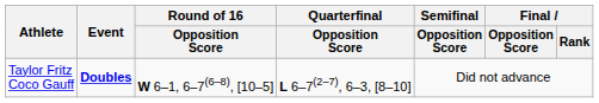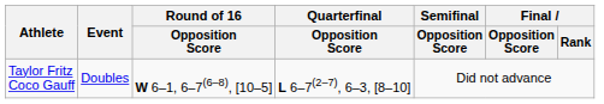Taylor Fritz Coco Gauff | Event: bold -> normal
